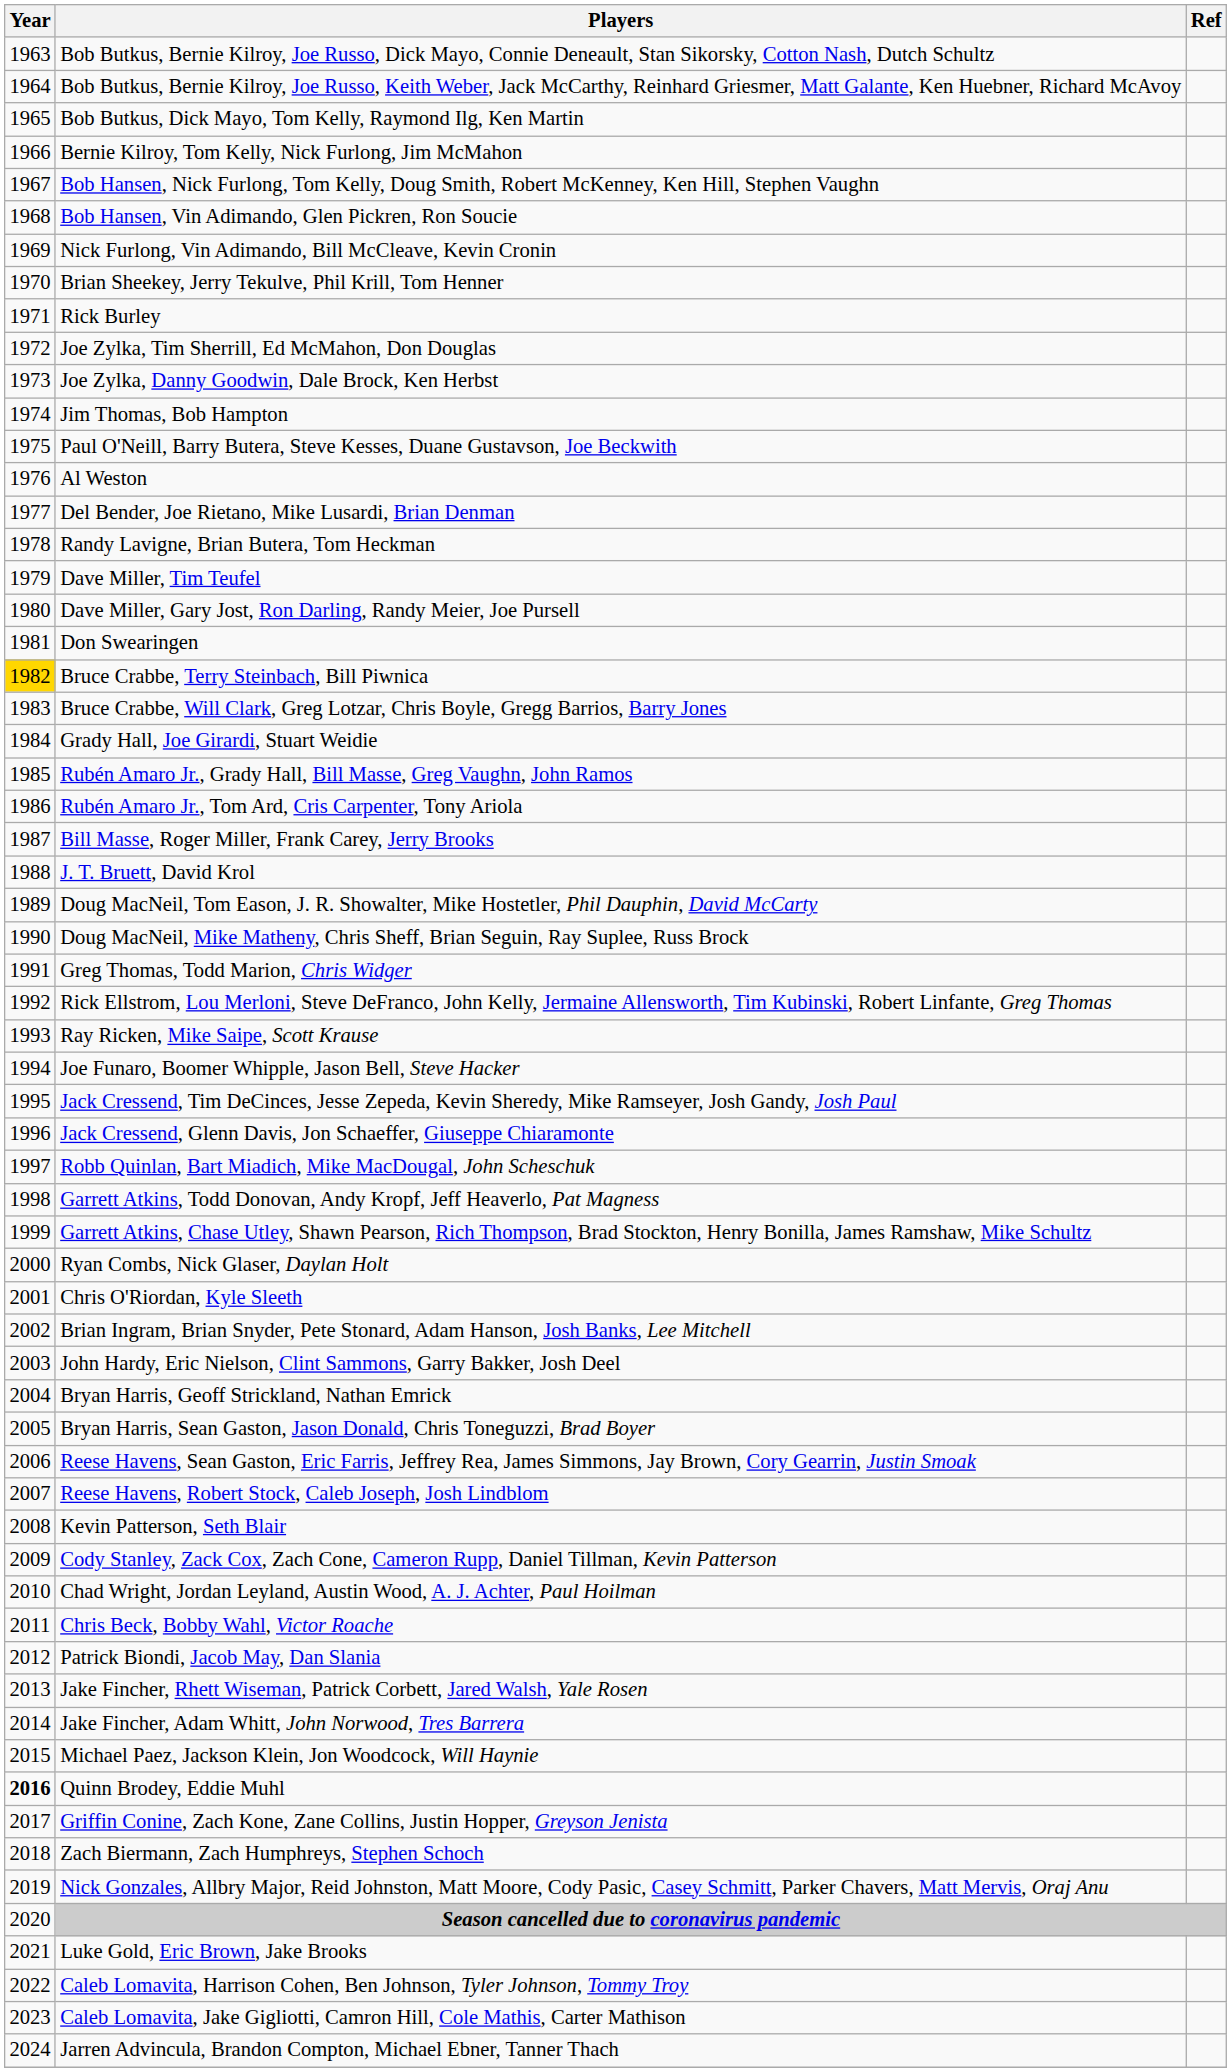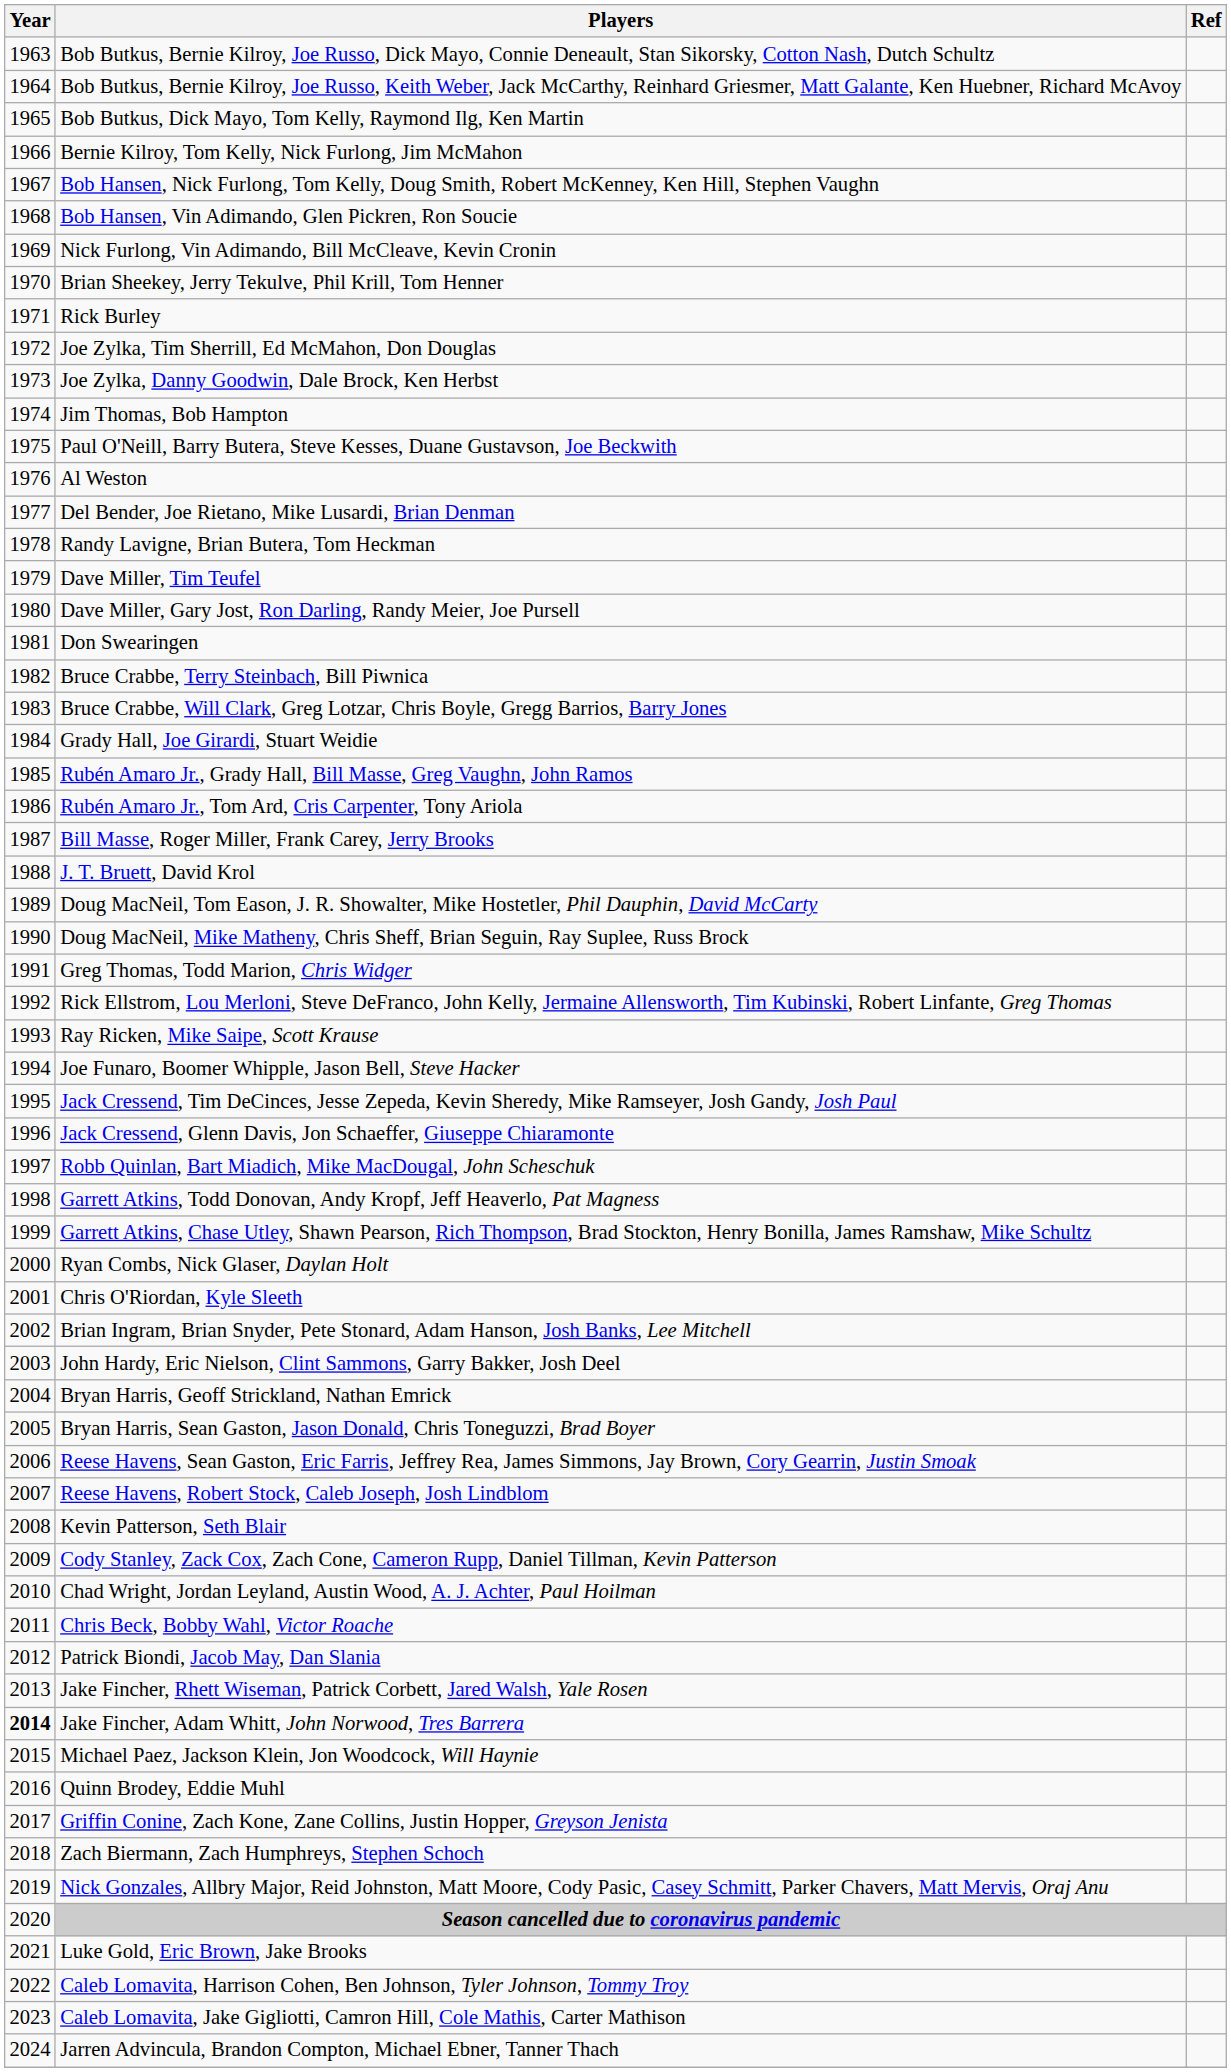Bruce Crabbe, Terry Steinbach, Bill Piwnica | Year: gold background -> no background
Jake Fincher, Adam Whitt, John Norwood, Tres Barrera | Year: normal -> bold
Quinn Brodey, Eddie Muhl | Year: bold -> normal
